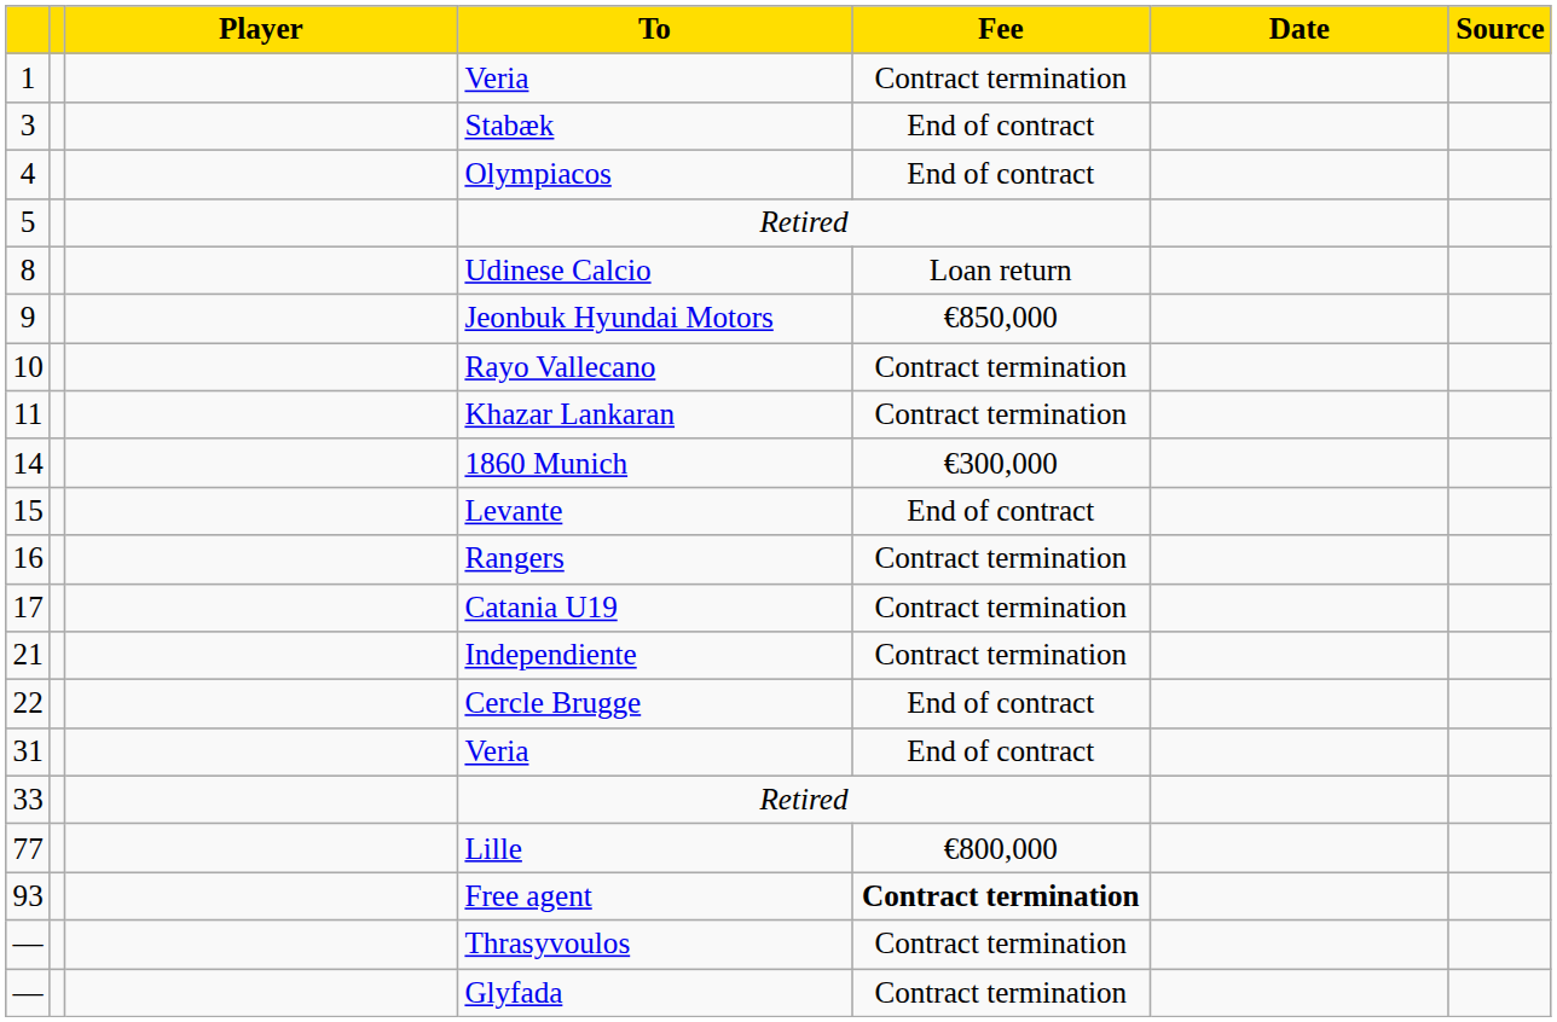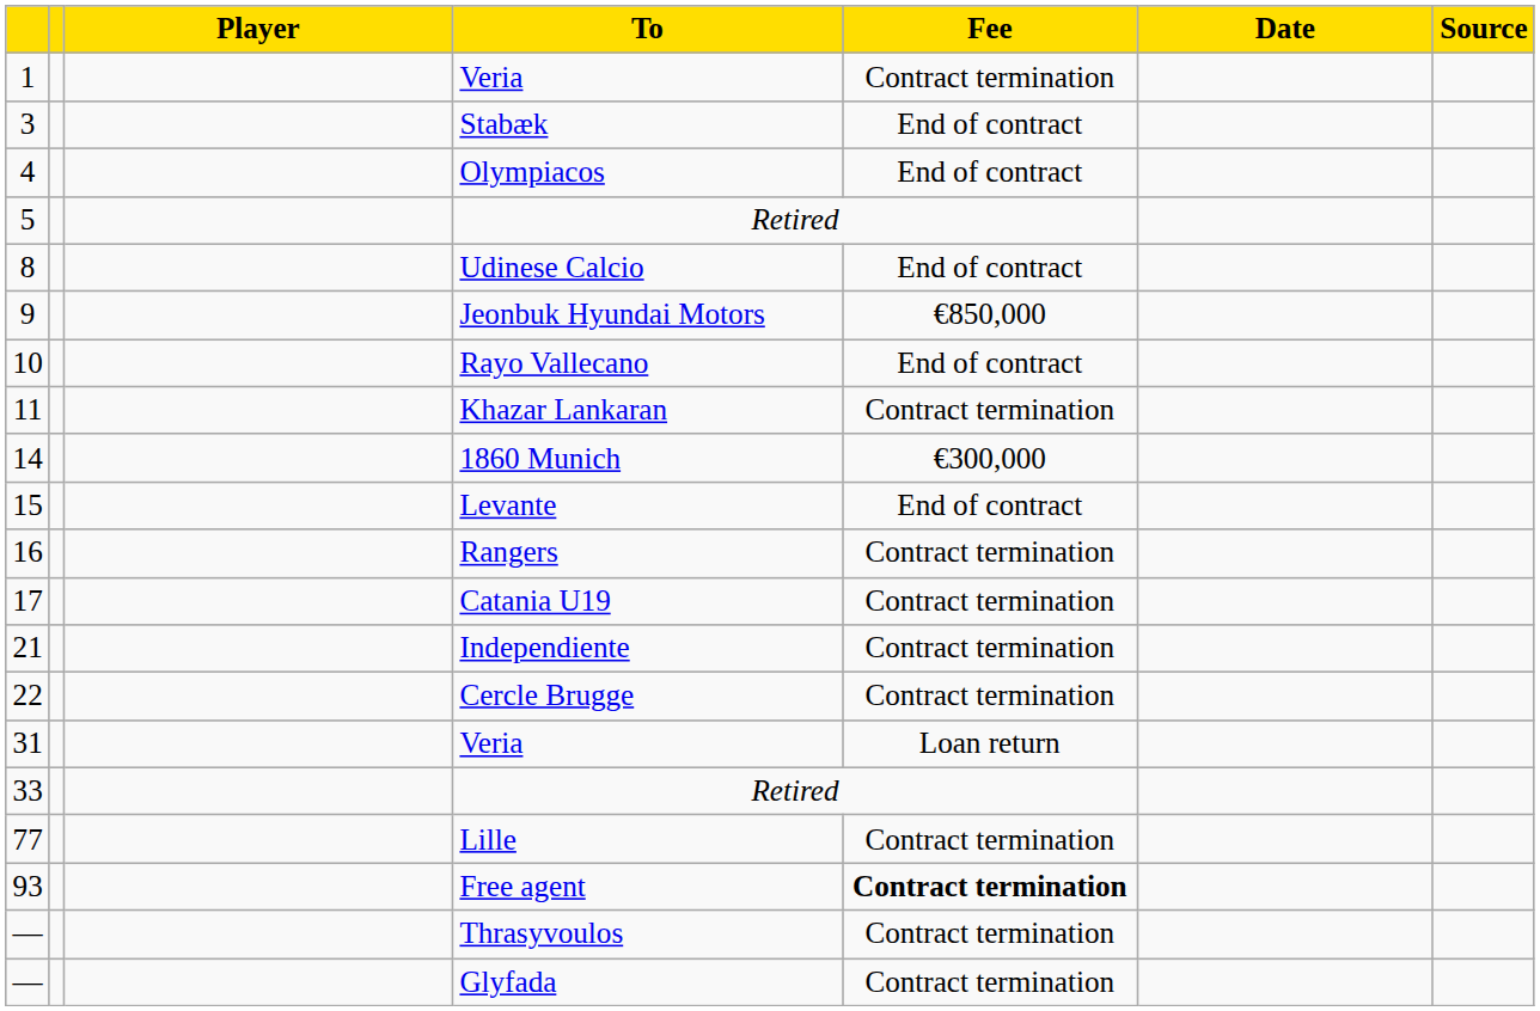Udinese Calcio | Fee: Loan return -> End of contract
Rayo Vallecano | Fee: Contract termination -> End of contract
Cercle Brugge | Fee: End of contract -> Contract termination
31 / Veria | Fee: End of contract -> Loan return
Lille | Fee: €800,000 -> Contract termination
